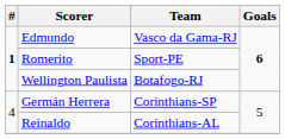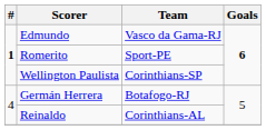Wellington Paulista | Team: Botafogo-RJ -> Corinthians-SP
Germán Herrera | Team: Corinthians-SP -> Botafogo-RJ
